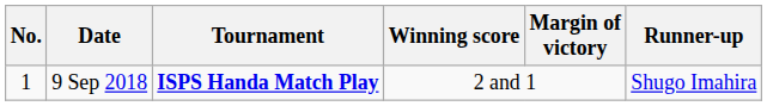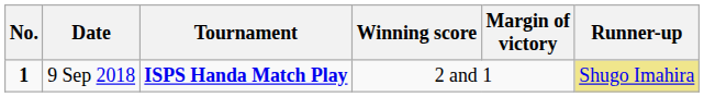9 Sep 2018 | No.: normal -> bold
9 Sep 2018 | Runner-up: no background -> khaki background
